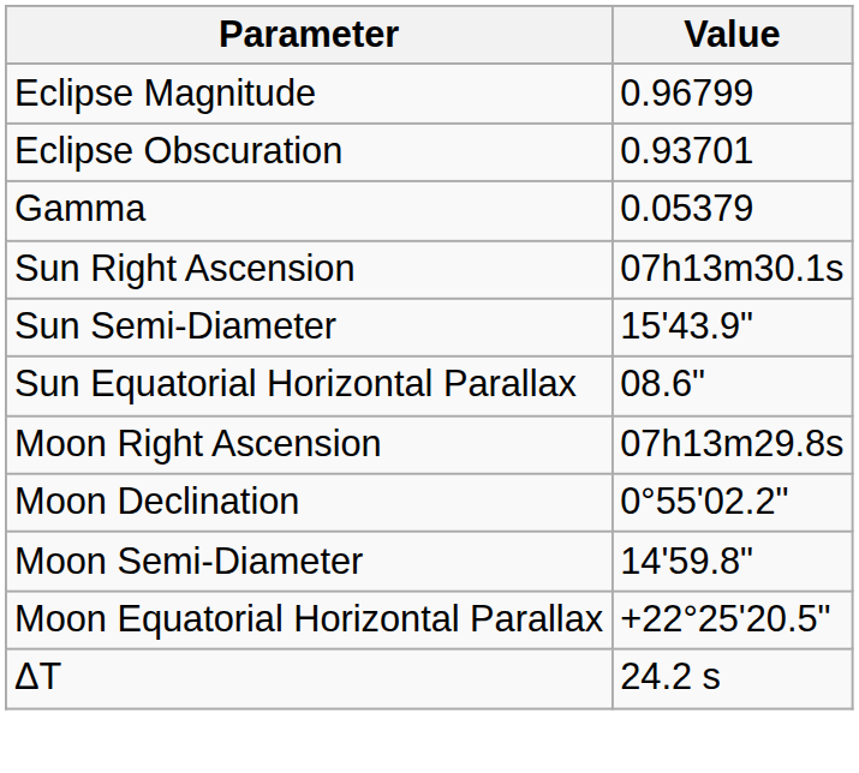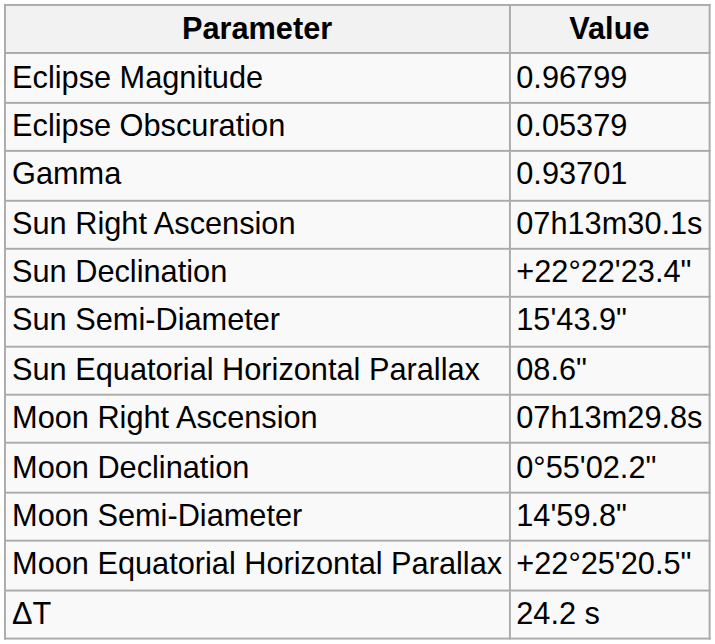Eclipse Obscuration | Value: 0.93701 -> 0.05379
Gamma | Value: 0.05379 -> 0.93701
+ row: Sun Declination | +22°22'23.4"
